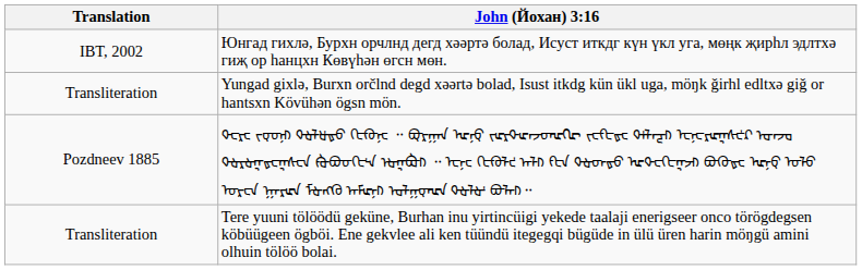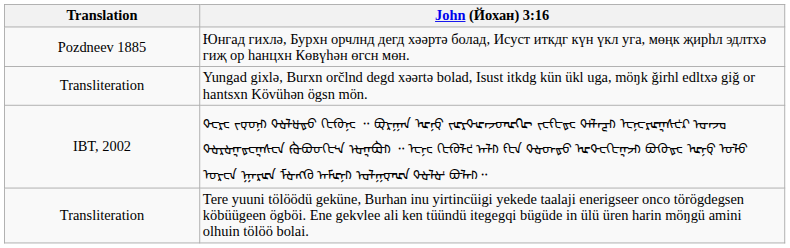row 2 | Translation: IBT, 2002 -> Pozdneev 1885
row 4 | Translation: Pozdneev 1885 -> IBT, 2002
